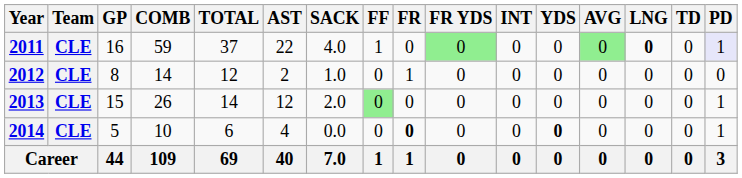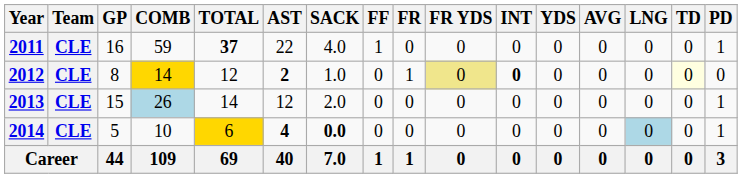2011 | TOTAL: normal -> bold
2011 | FR YDS: lightgreen background -> no background
2011 | AVG: lightgreen background -> no background
2011 | LNG: bold -> normal
2011 | PD: lavender background -> no background
2012 | COMB: no background -> gold background
2012 | AST: normal -> bold
2012 | FR YDS: no background -> khaki background
2012 | INT: normal -> bold
2012 | TD: no background -> lightyellow background
2013 | COMB: no background -> lightblue background
2013 | FF: lightgreen background -> no background
2014 | TOTAL: no background -> gold background
2014 | AST: normal -> bold
2014 | SACK: normal -> bold
2014 | FR: bold -> normal
2014 | YDS: bold -> normal
2014 | LNG: no background -> lightblue background
